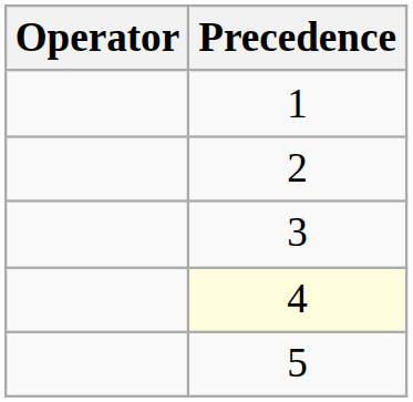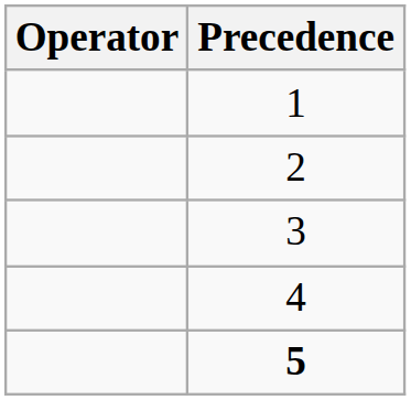4 | Precedence: lightyellow background -> no background
5 | Precedence: normal -> bold
